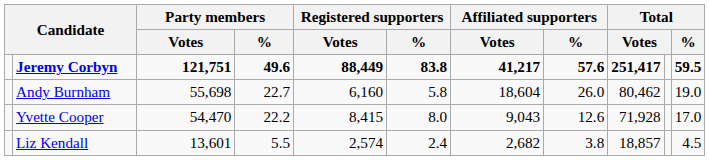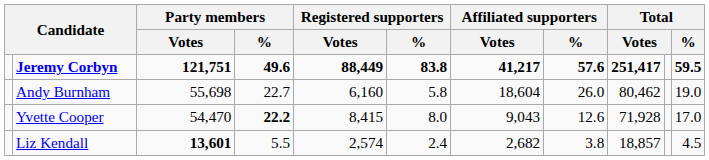Yvette Cooper | Party members / %: normal -> bold
Liz Kendall | Party members / Votes: normal -> bold
